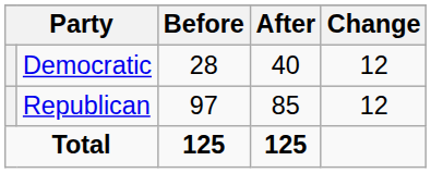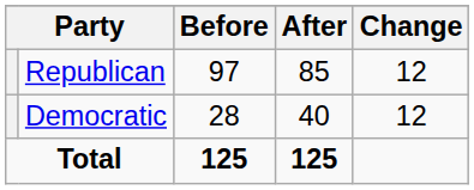rows swapped: Republican <-> Democratic
